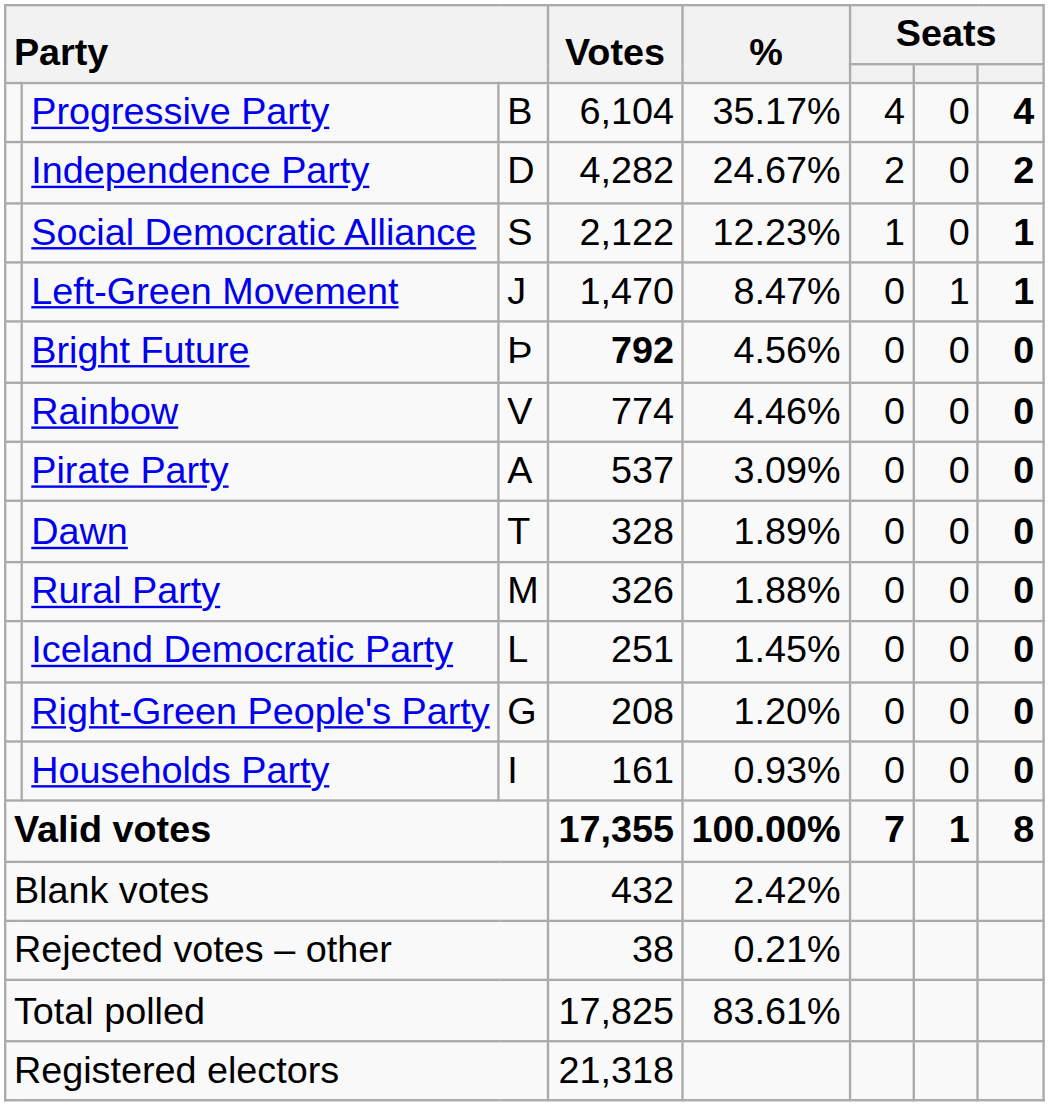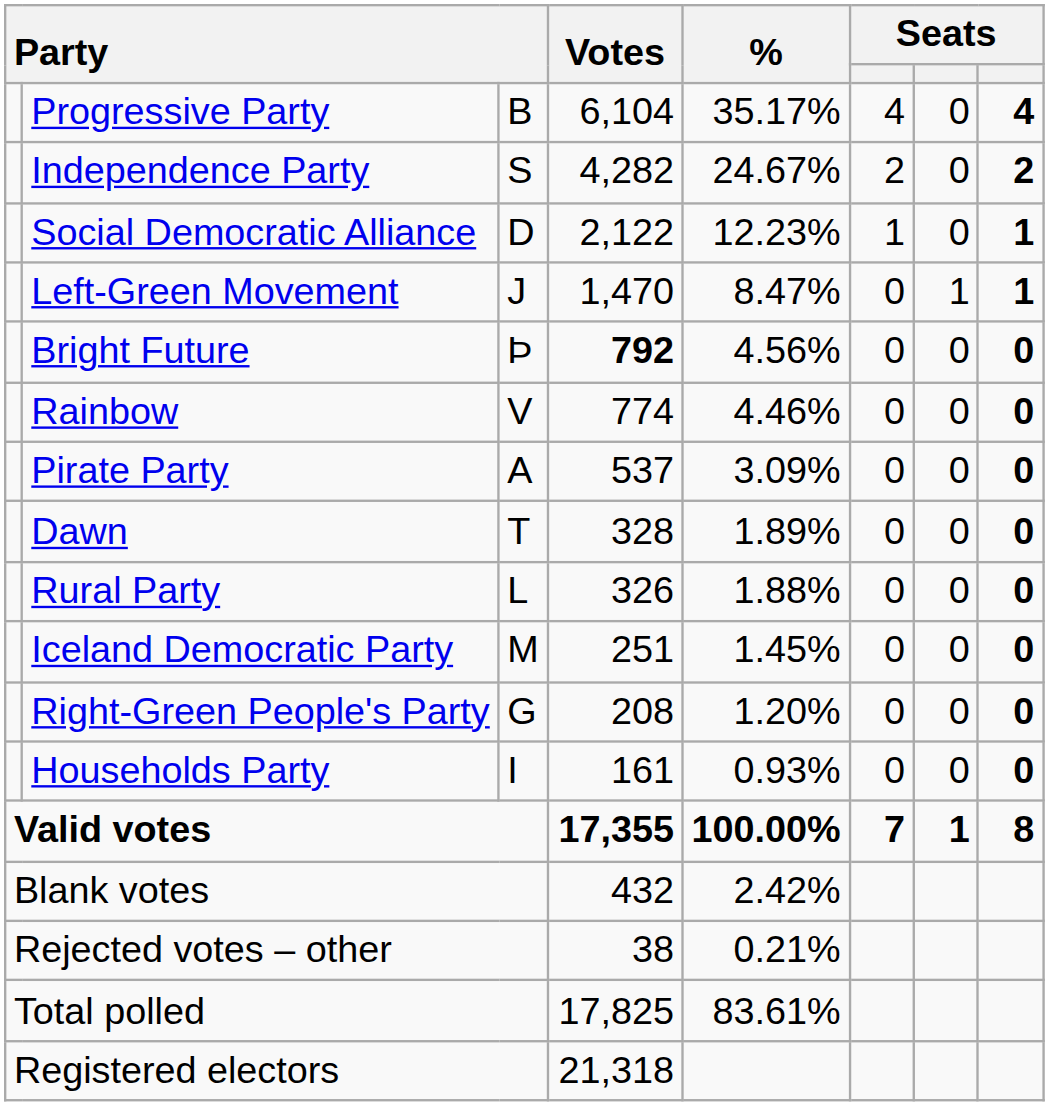Independence Party | column 3: D -> S
Social Democratic Alliance | column 3: S -> D
Rural Party | column 3: M -> L
Iceland Democratic Party | column 3: L -> M
